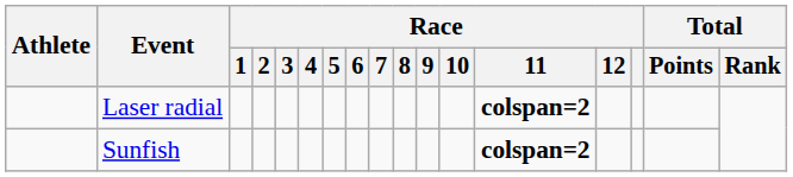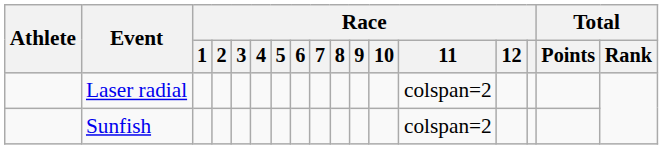Laser radial | Race / 11: bold -> normal
Sunfish | Race / 11: bold -> normal
